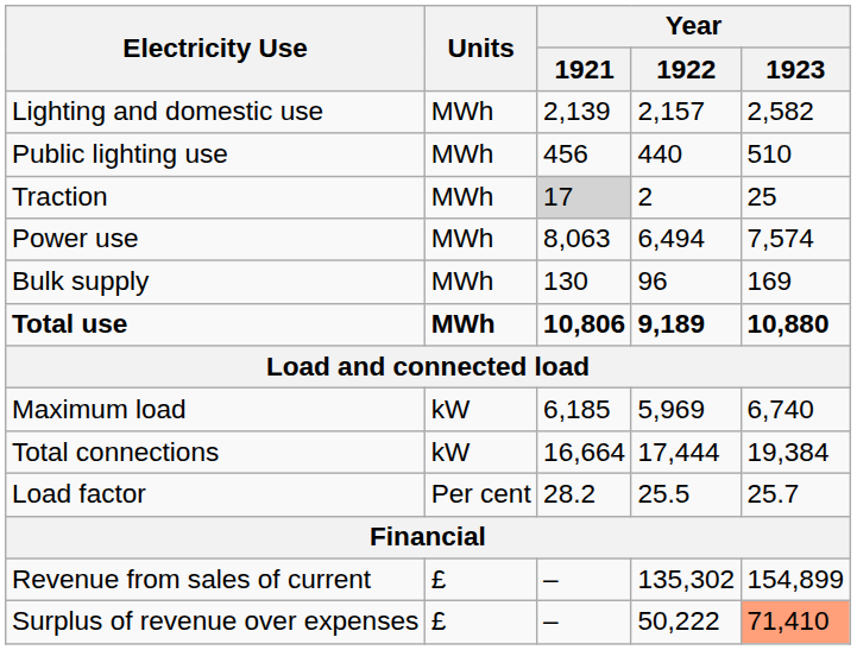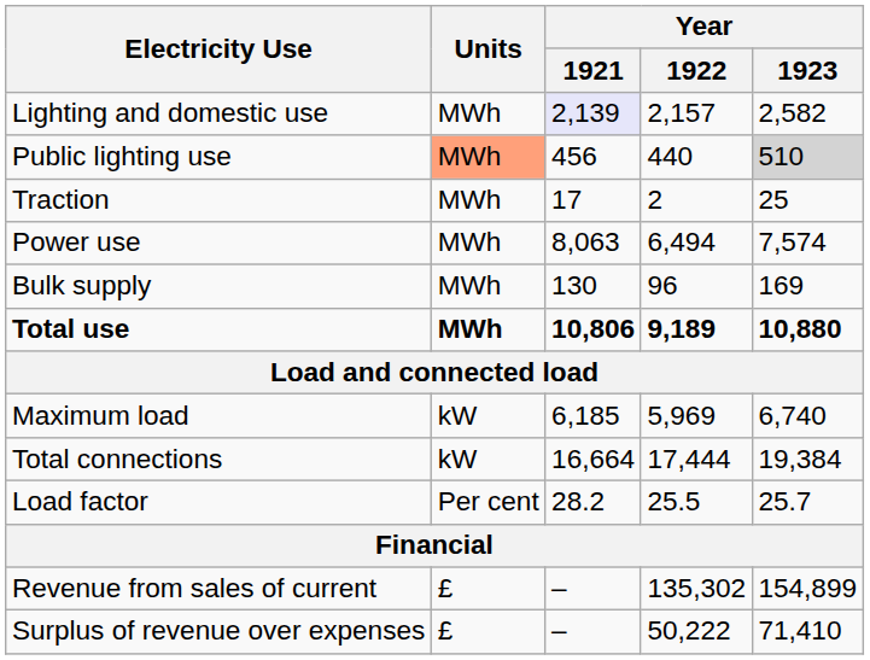Lighting and domestic use | Year / 1921: no background -> lavender background
Public lighting use | Units: no background -> lightsalmon background
Public lighting use | Year / 1923: no background -> lightgrey background
Traction | Year / 1921: lightgrey background -> no background
Surplus of revenue over expenses | Year / 1923: lightsalmon background -> no background
